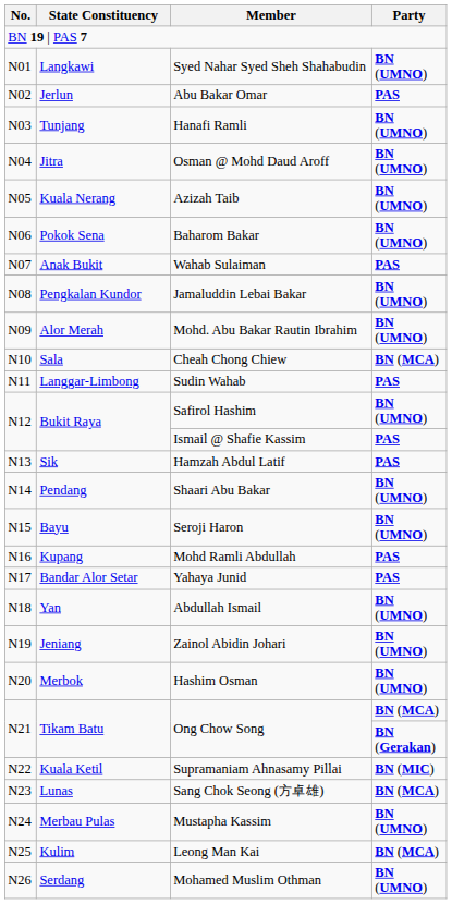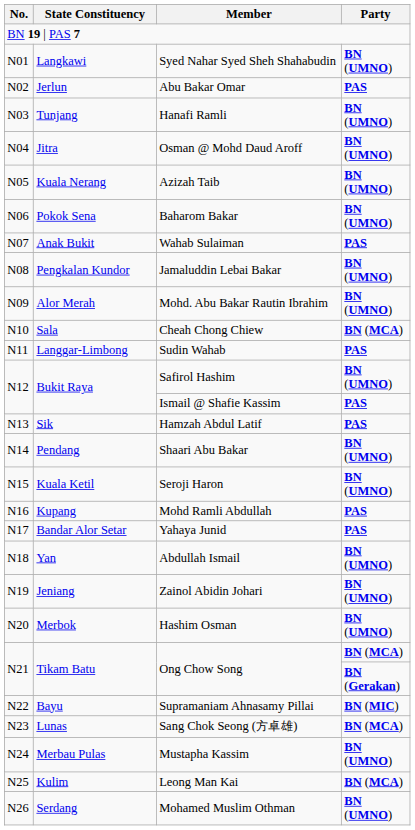Seroji Haron | State Constituency: Bayu -> Kuala Ketil
Supramaniam Ahnasamy Pillai | State Constituency: Kuala Ketil -> Bayu
